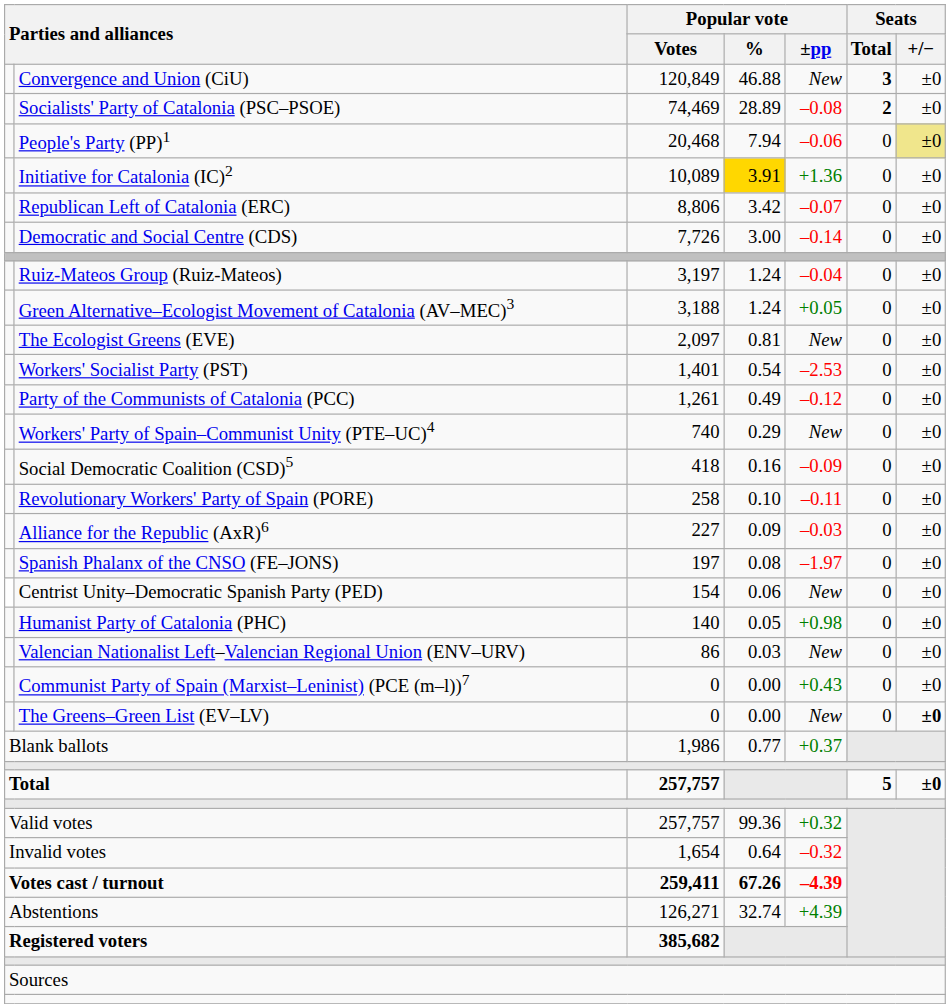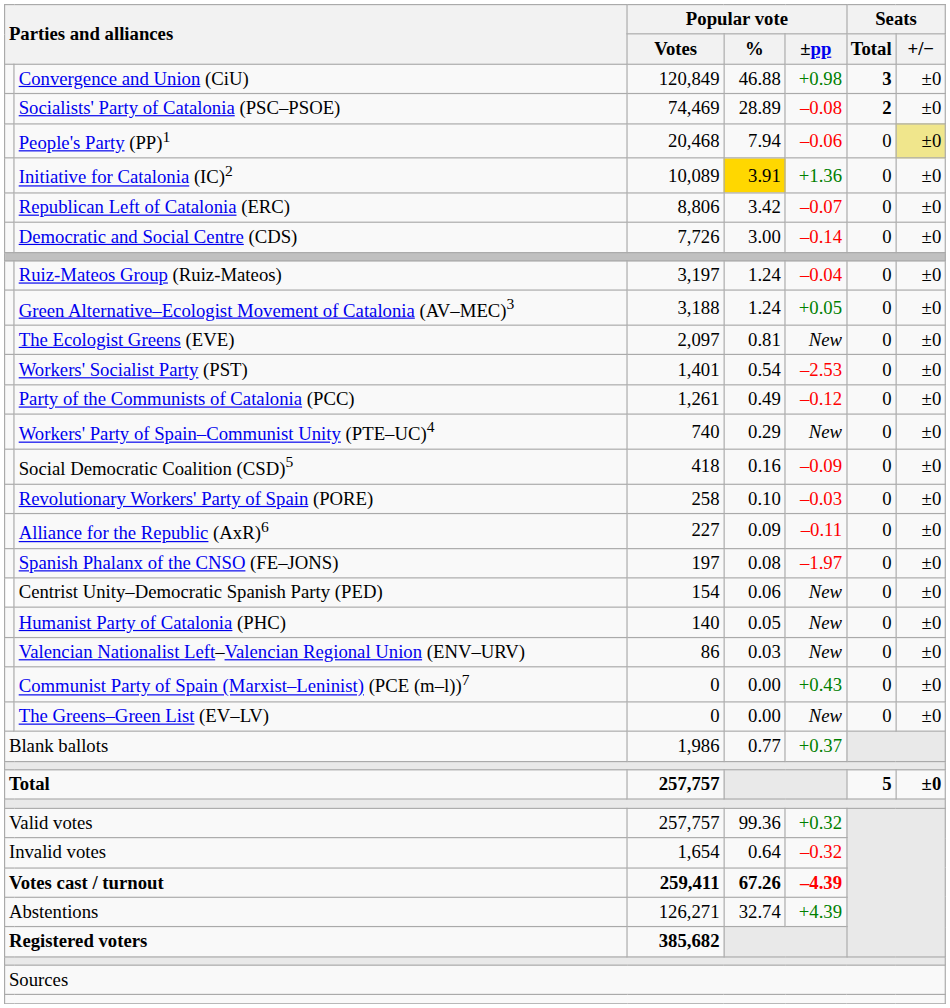Convergence and Union (CiU) | Popular vote / ±pp: New -> +0.98
Revolutionary Workers' Party of Spain (PORE) | Popular vote / ±pp: –0.11 -> –0.03
Alliance for the Republic (AxR)6 | Popular vote / ±pp: –0.03 -> –0.11
Humanist Party of Catalonia (PHC) | Popular vote / ±pp: +0.98 -> New
The Greens–Green List (EV–LV) | Seats / +/−: bold -> normal
